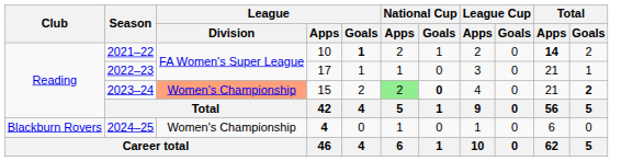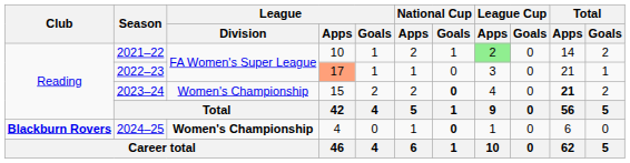2021–22 | League / Goals: bold -> normal
2021–22 | League Cup / Apps: no background -> lightgreen background
2021–22 | Total / Apps: bold -> normal
2022–23 | League / Apps: no background -> lightsalmon background
2023–24 | League / Division: lightsalmon background -> no background
2023–24 | National Cup / Apps: lightgreen background -> no background
2023–24 | Total / Apps: normal -> bold
2023–24 | Total / Goals: bold -> normal
2024–25 | Club: normal -> bold
2024–25 | League / Division: normal -> bold
2024–25 | League / Apps: bold -> normal
2024–25 | National Cup / Goals: normal -> bold
